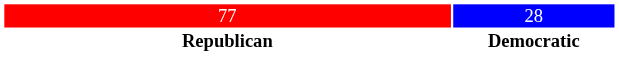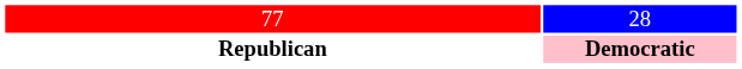Republican | column 2: no background -> pink background
